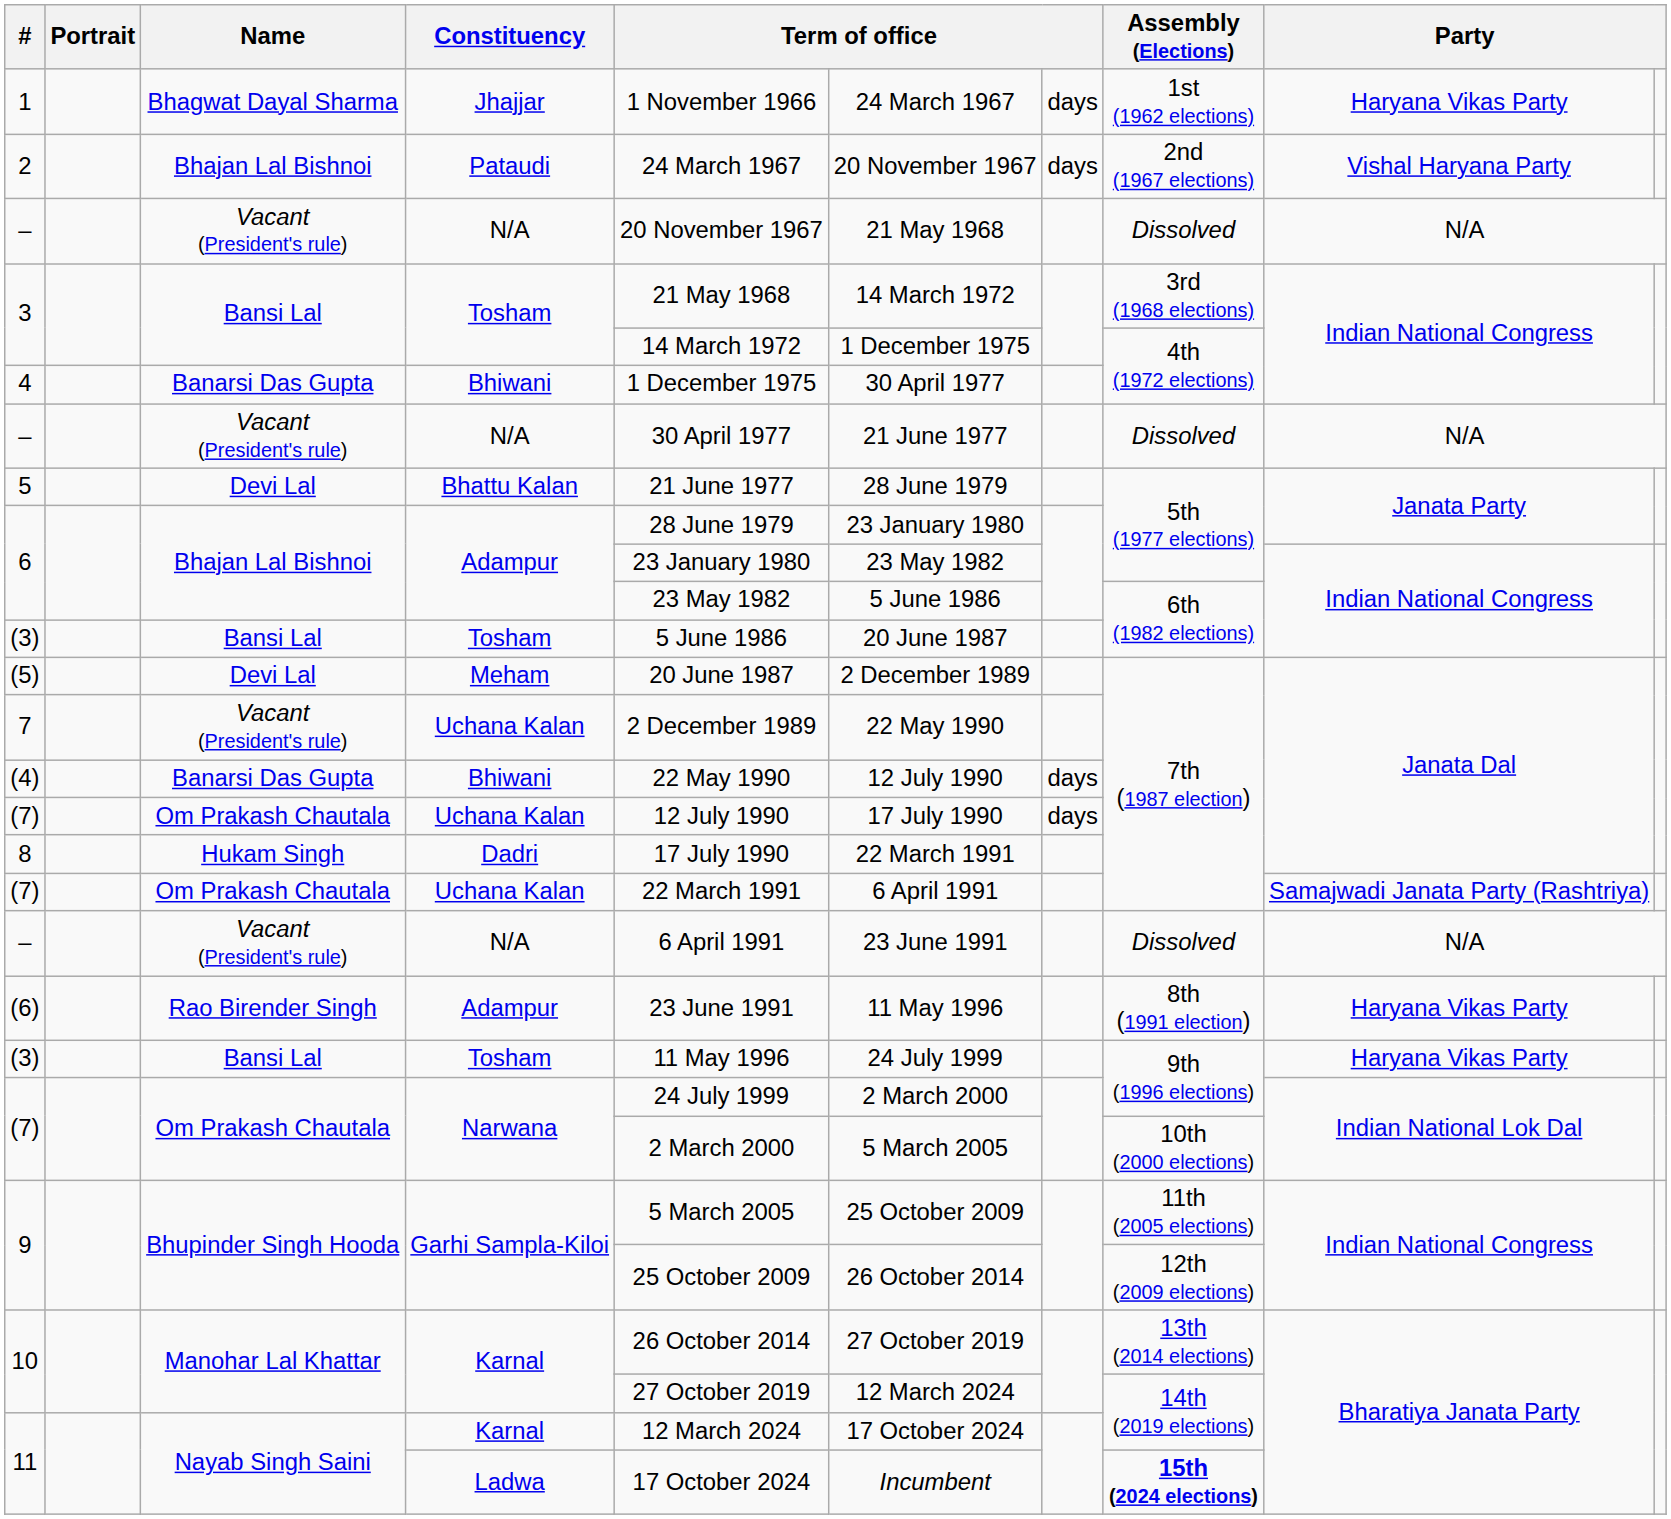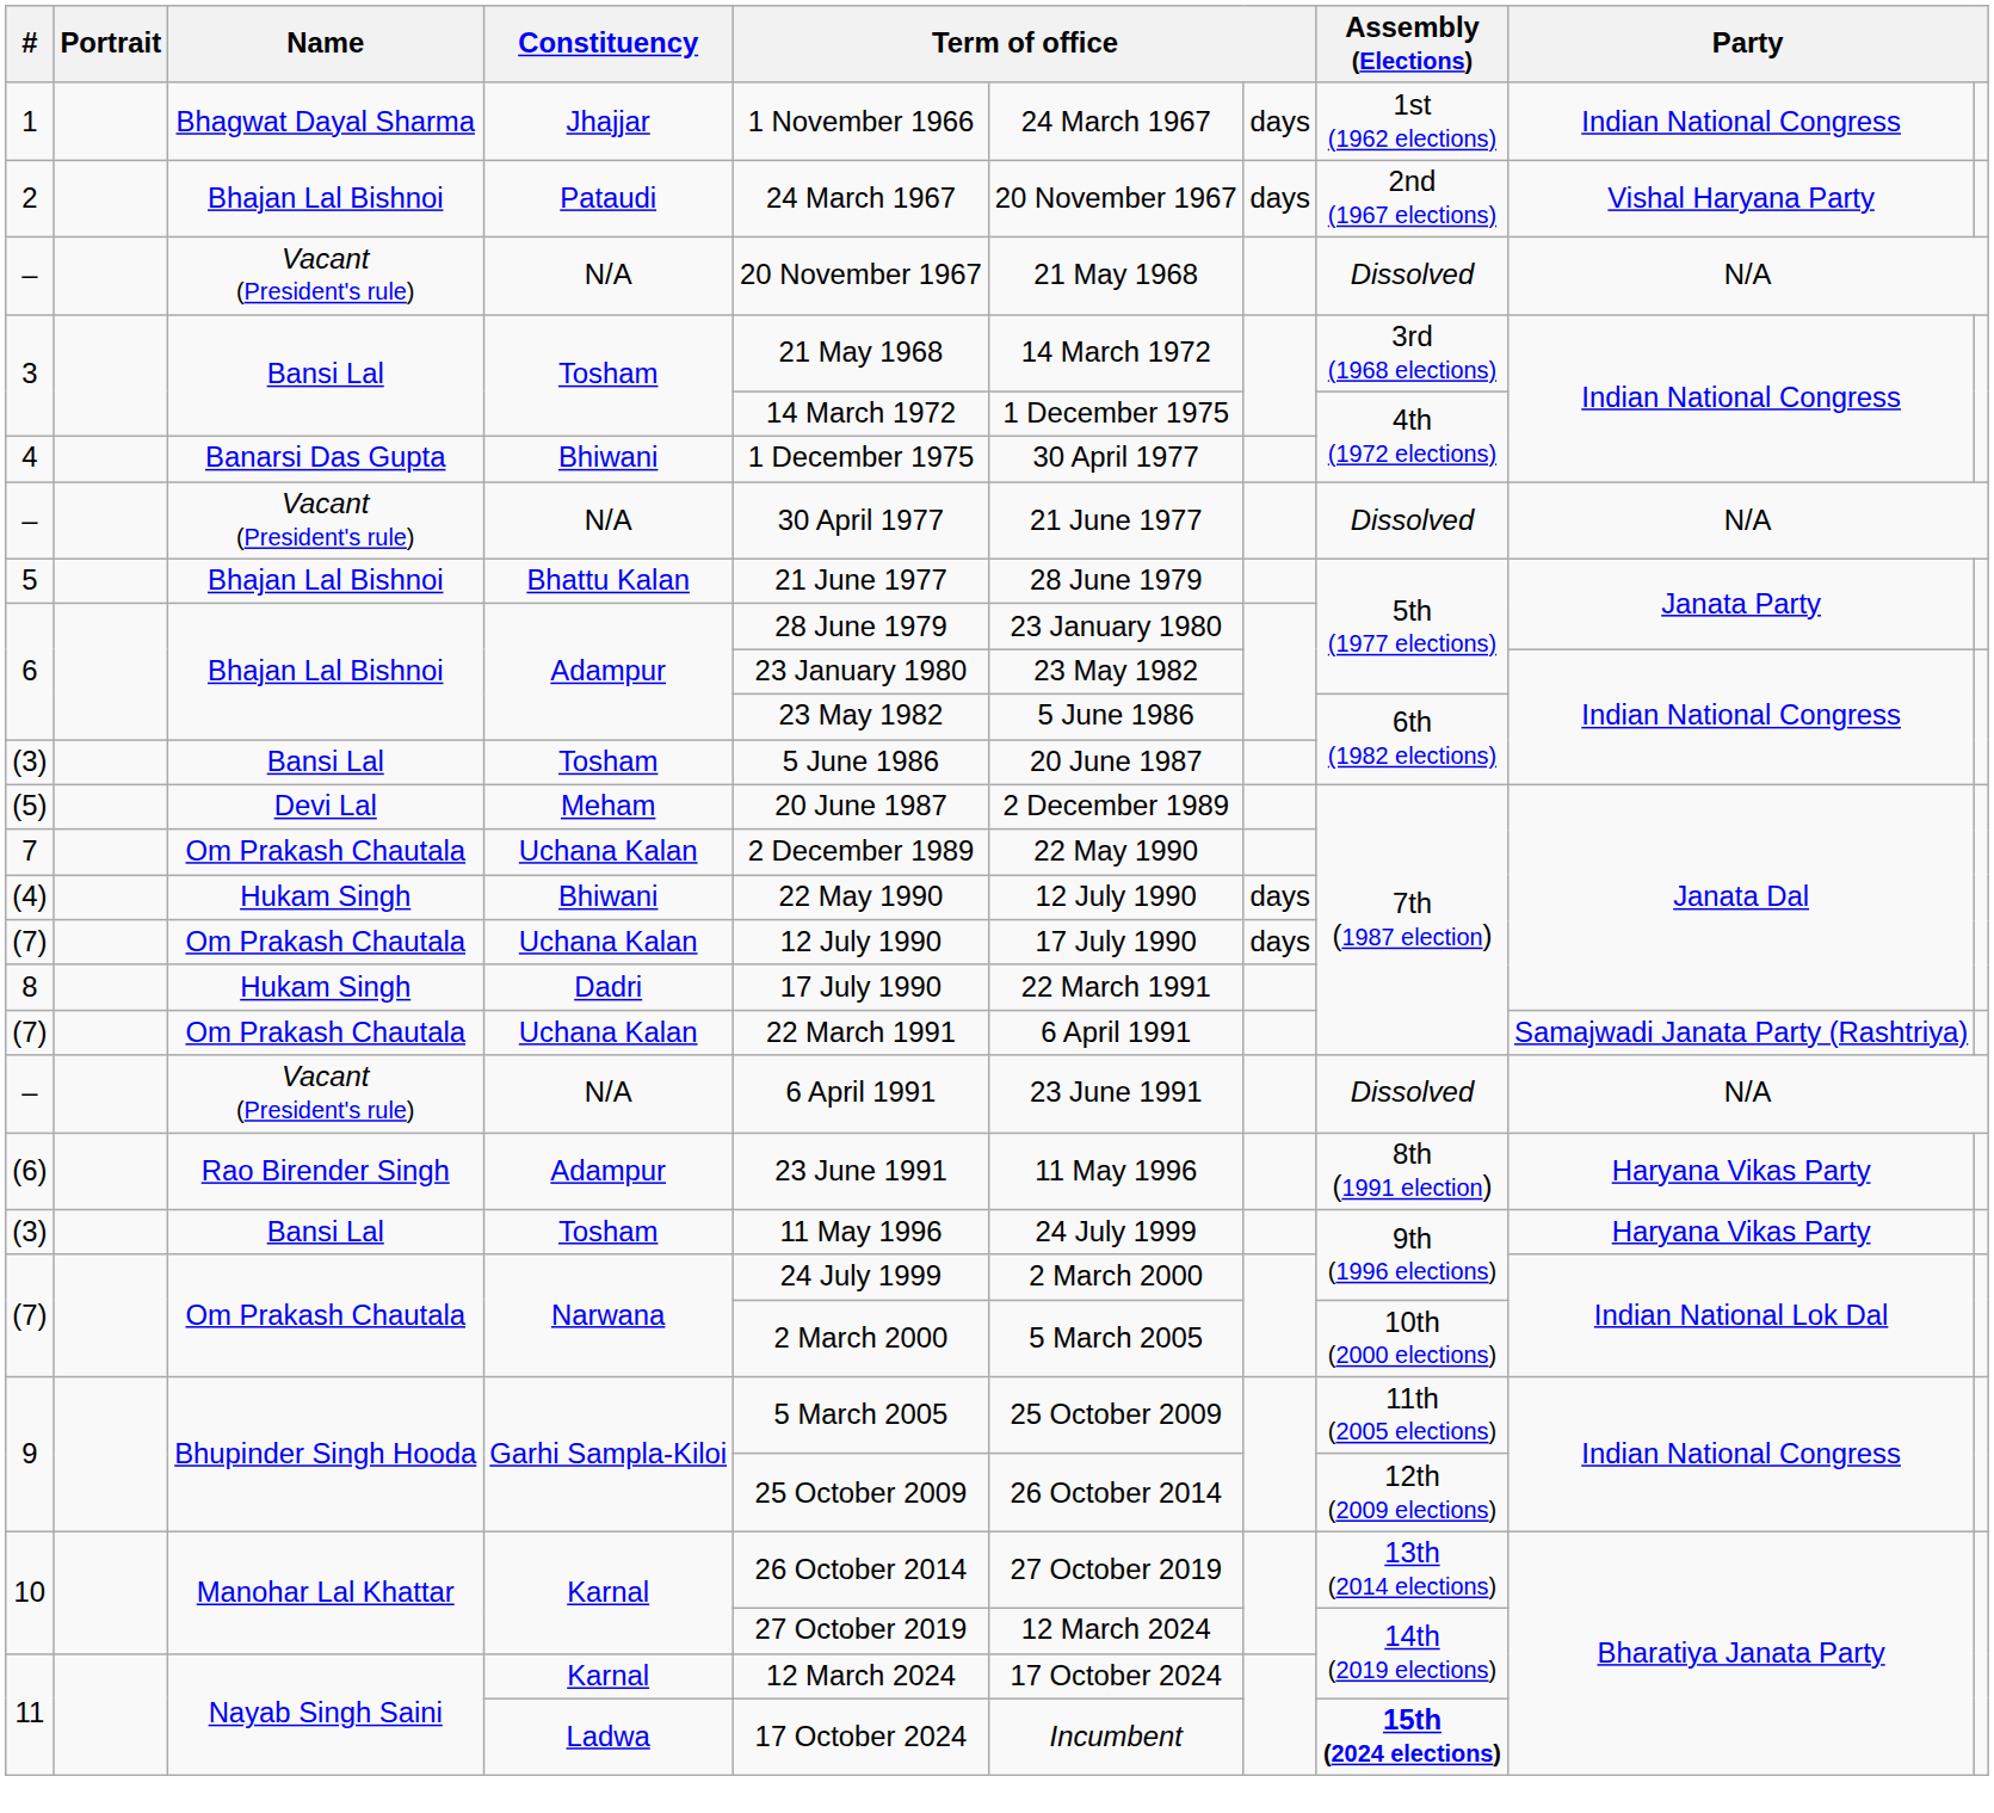1 | column 9: Haryana Vikas Party -> Indian National Congress
5 | Name: Devi Lal -> Bhajan Lal Bishnoi
7 | Name: Vacant (President's rule) -> Om Prakash Chautala
(4) | Name: Banarsi Das Gupta -> Hukam Singh
